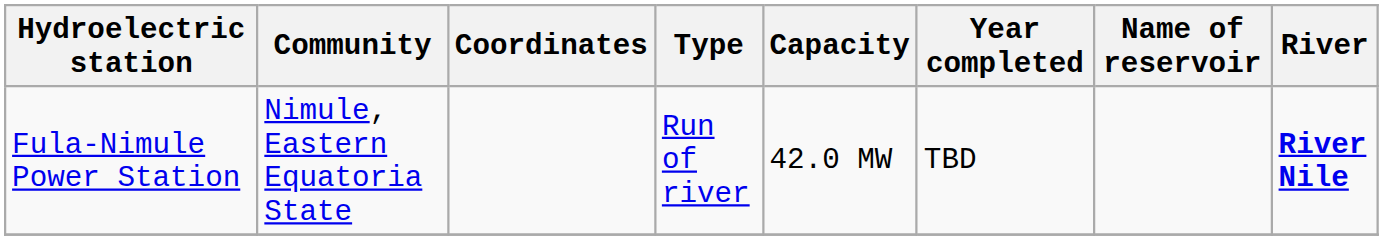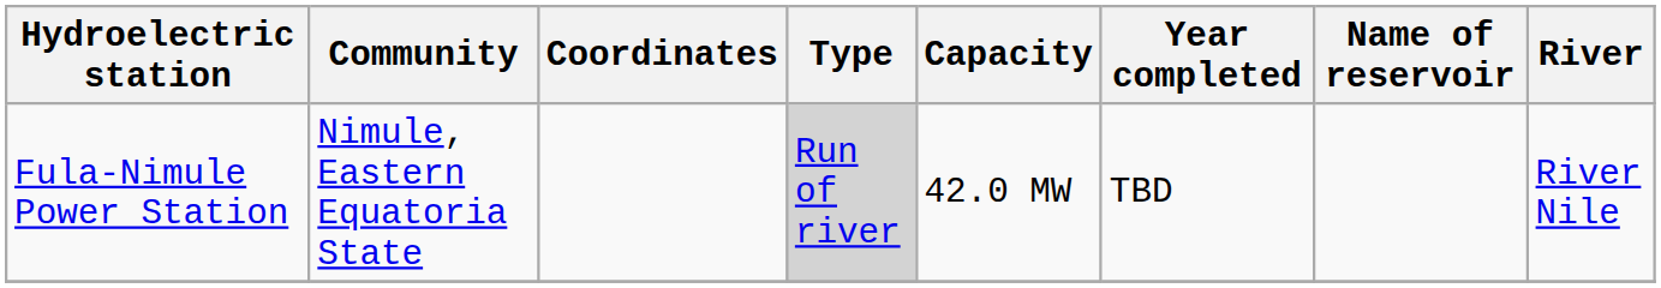Fula-Nimule Power Station | Type: no background -> lightgrey background
Fula-Nimule Power Station | River: bold -> normal
